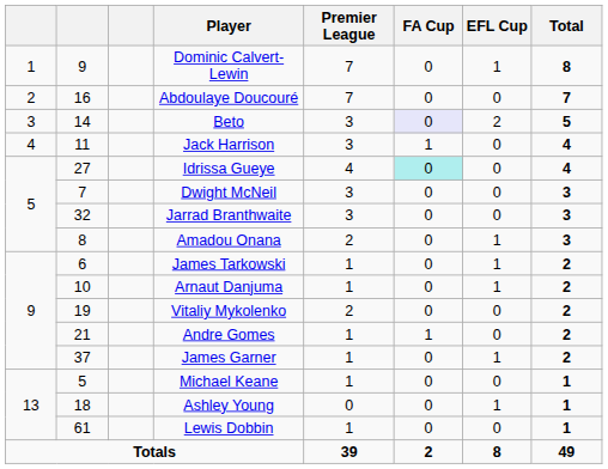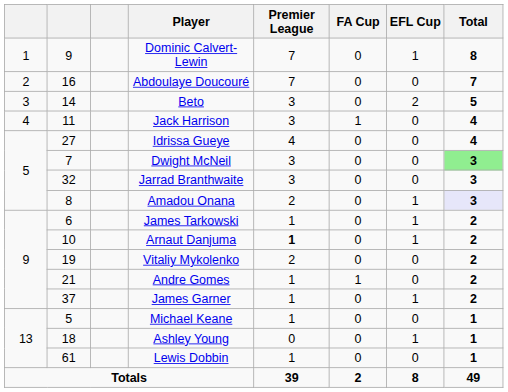Beto | FA Cup: lavender background -> no background
Idrissa Gueye | FA Cup: paleturquoise background -> no background
Dwight McNeil | Total: no background -> lightgreen background
Amadou Onana | Total: no background -> lavender background
Arnaut Danjuma | Premier League: normal -> bold
